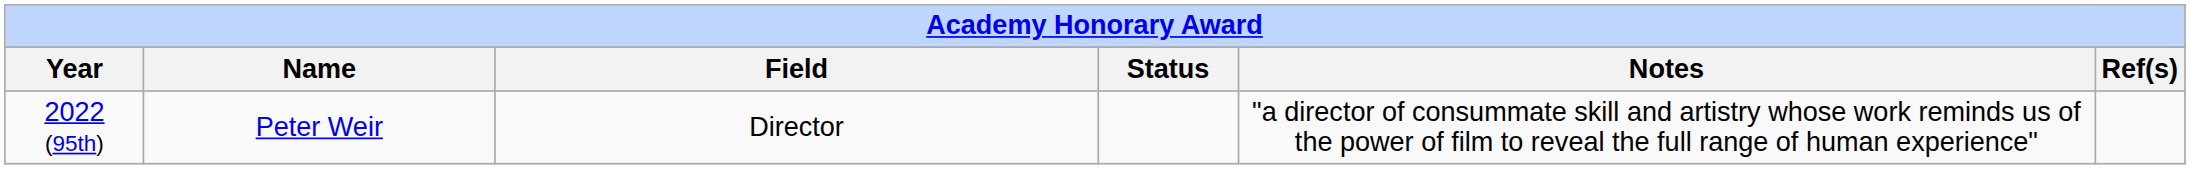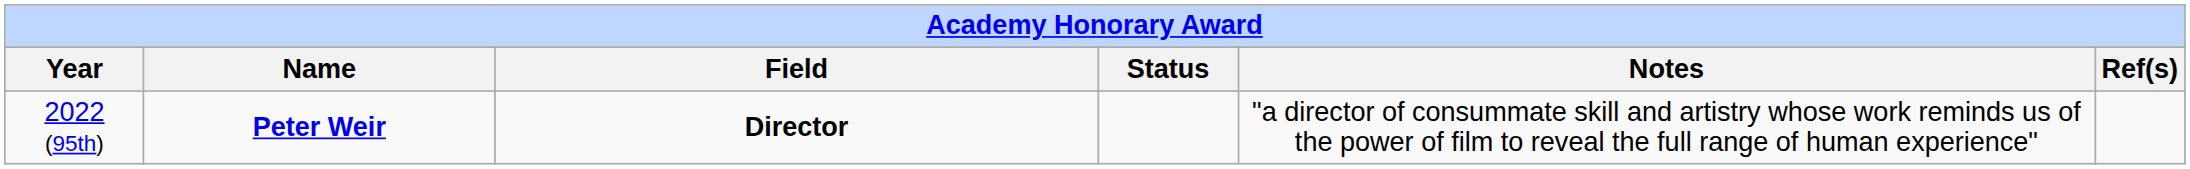2022 (95th) | Name: normal -> bold
2022 (95th) | Field: normal -> bold
